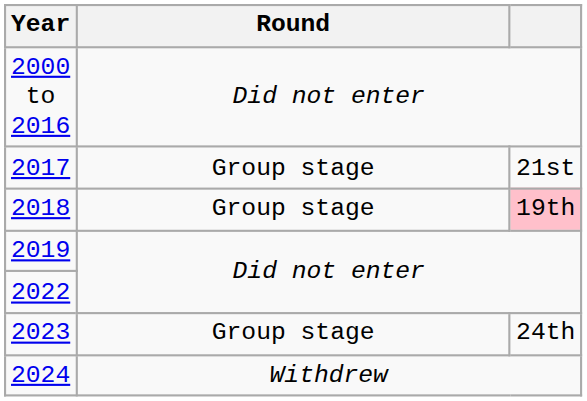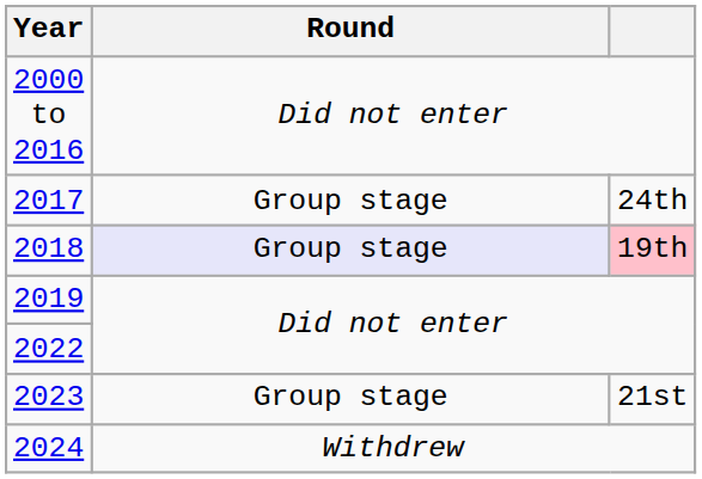2017 | column 3: 21st -> 24th
2018 | Round: no background -> lavender background
2023 | column 3: 24th -> 21st
